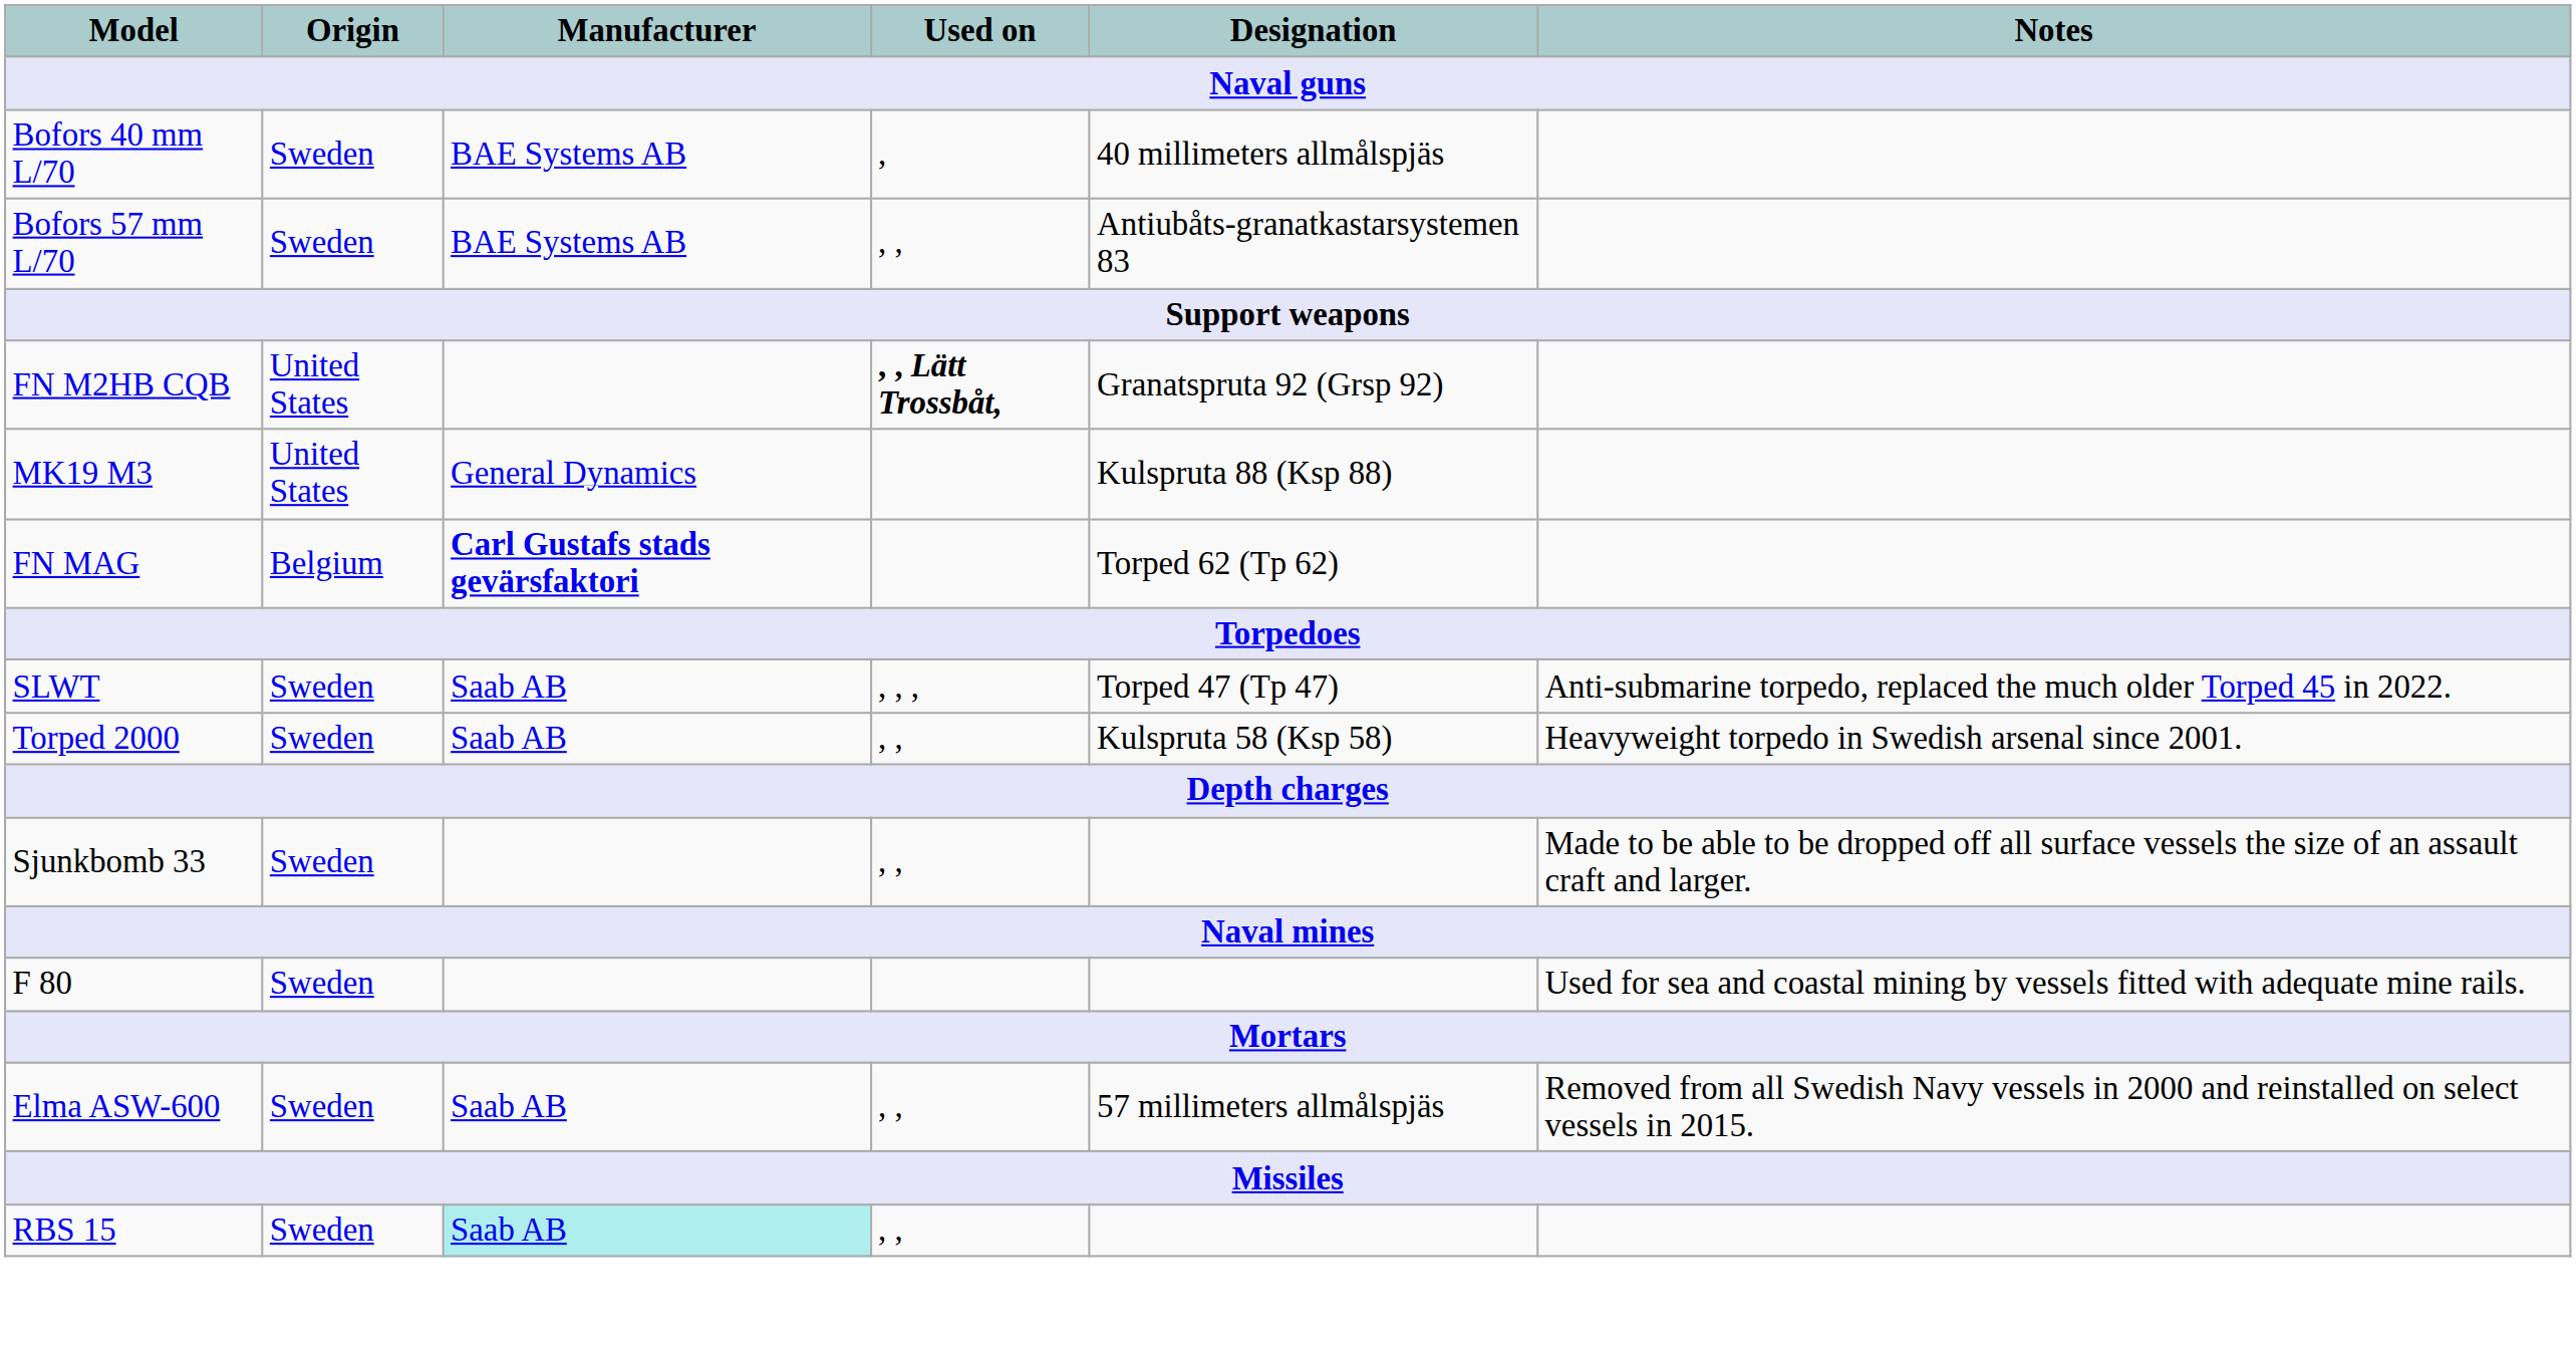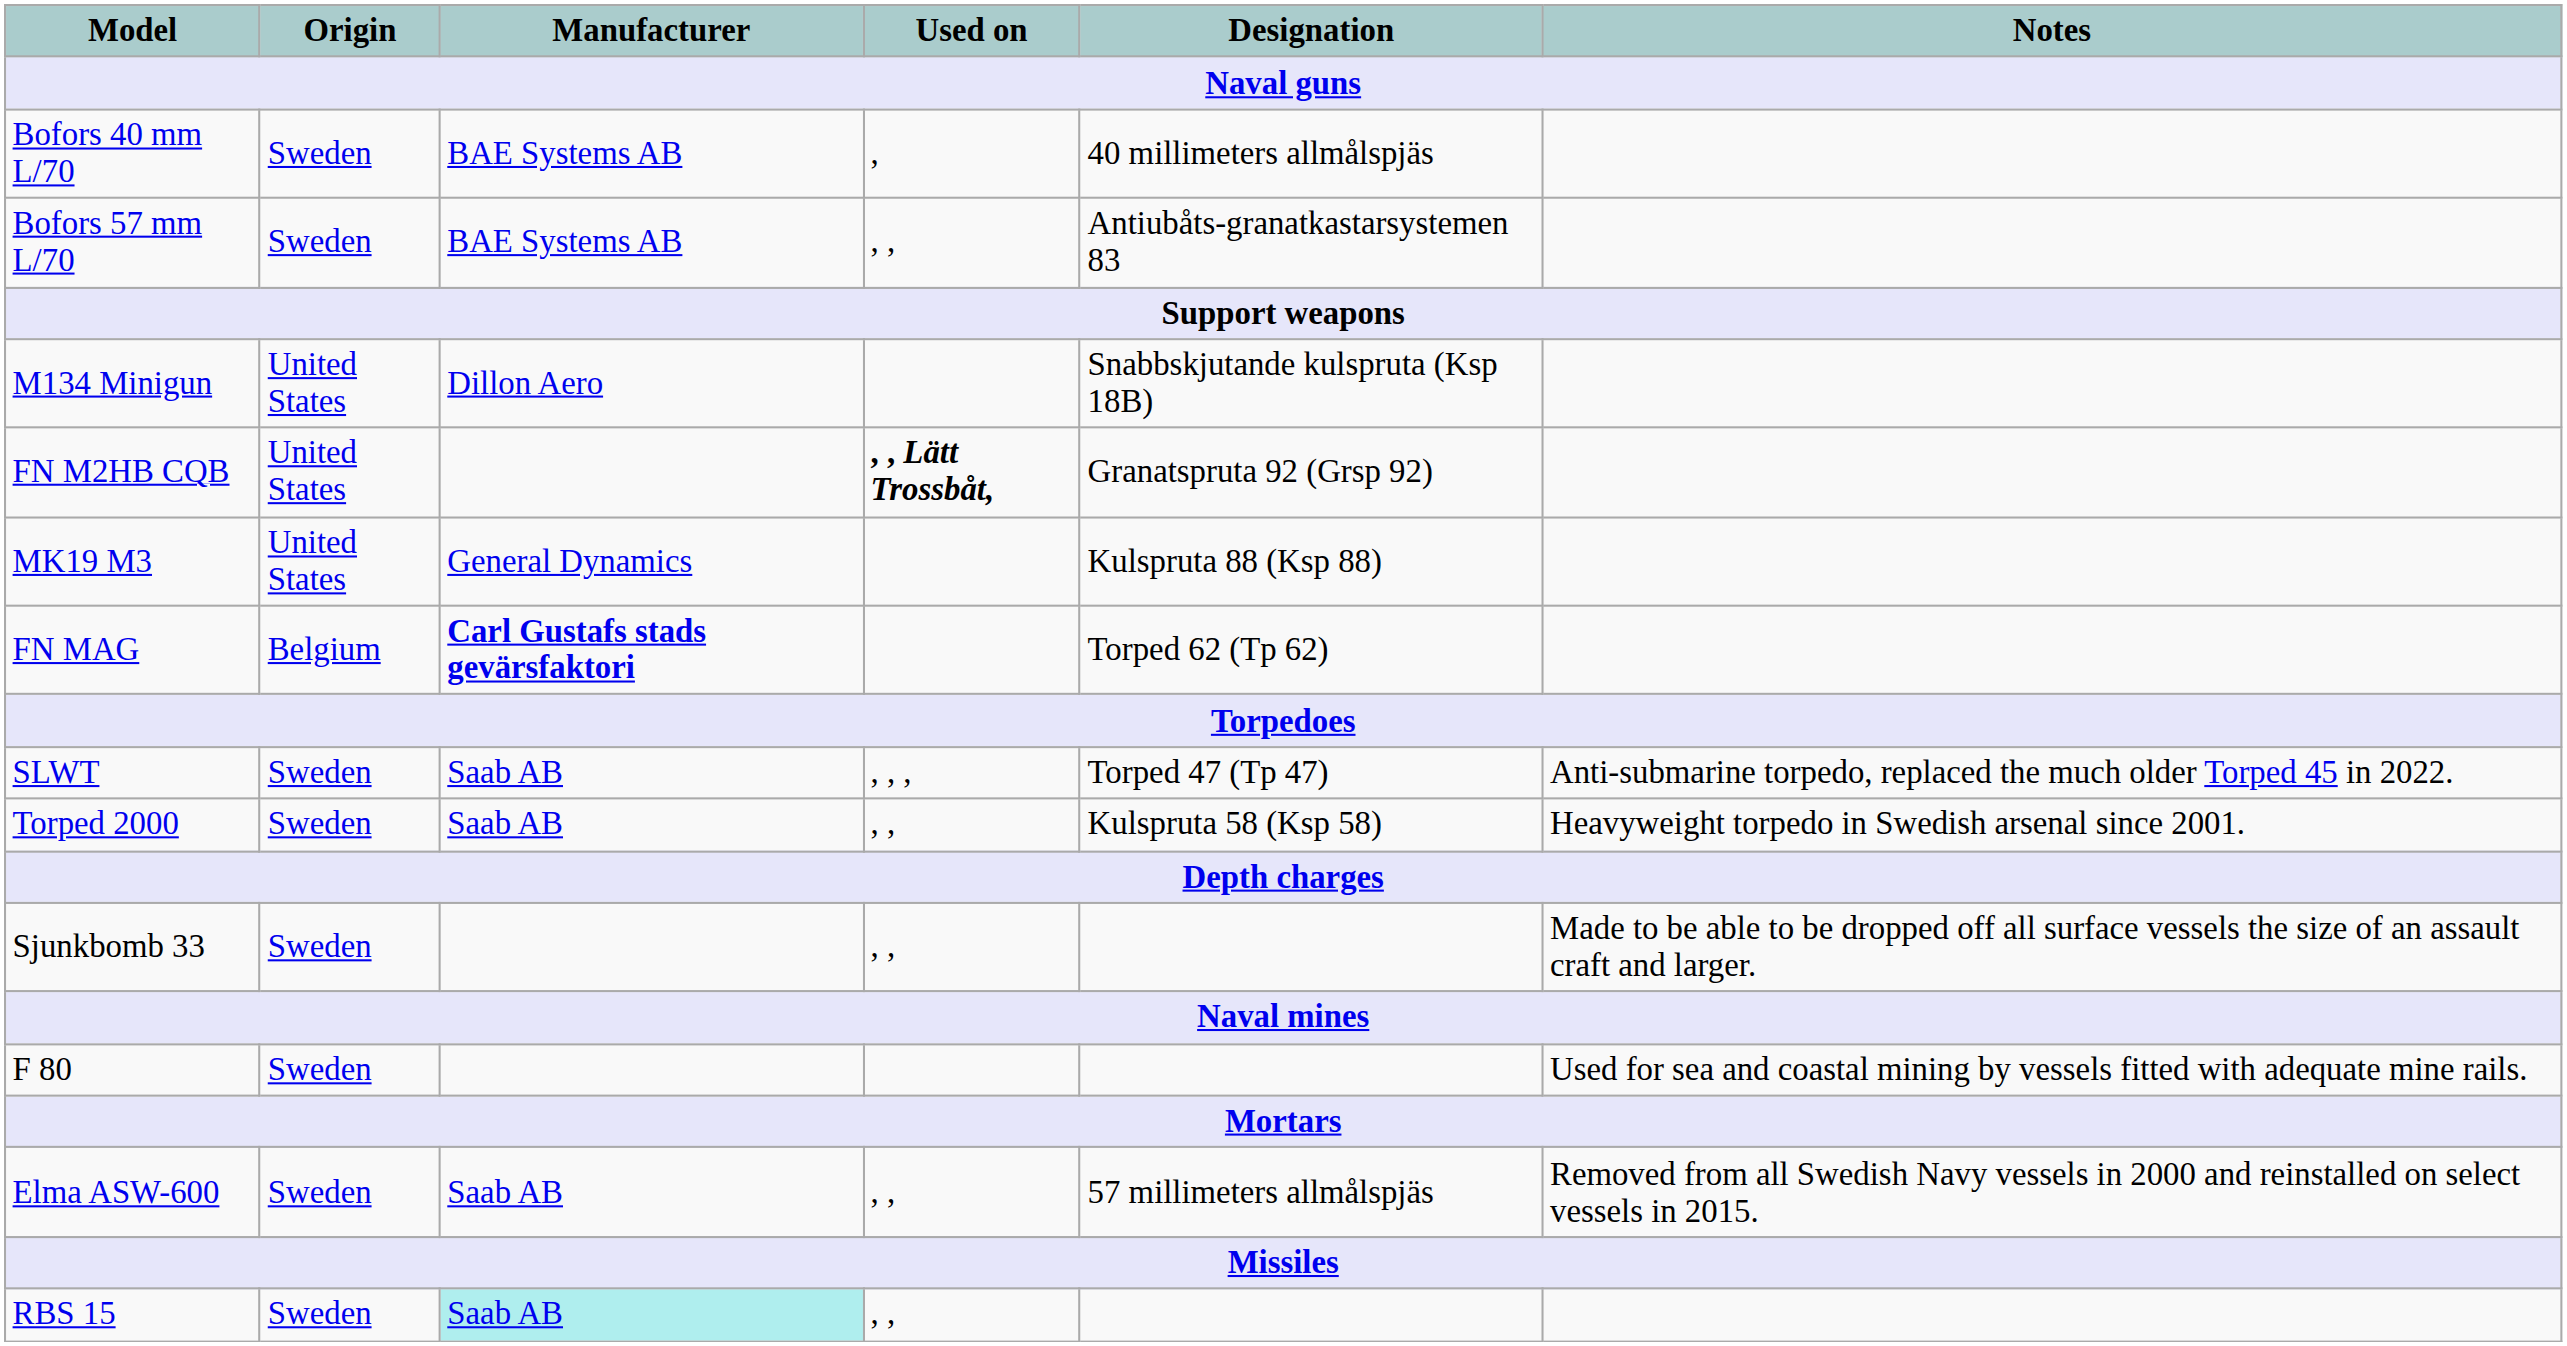+ row: M134 Minigun | United States | Dillon Aero | Snabbskjutande kulspruta (Ksp 18B)
